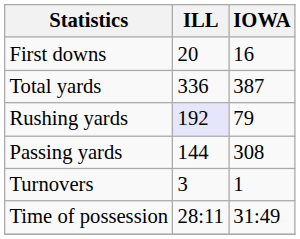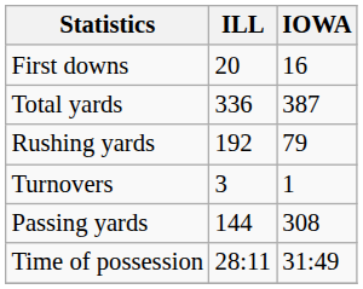Rushing yards | ILL: lavender background -> no background
rows swapped: Passing yards <-> Turnovers
